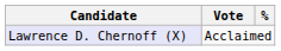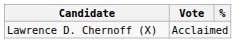Lawrence D. Chernoff (X) | Candidate: lavender background -> no background
